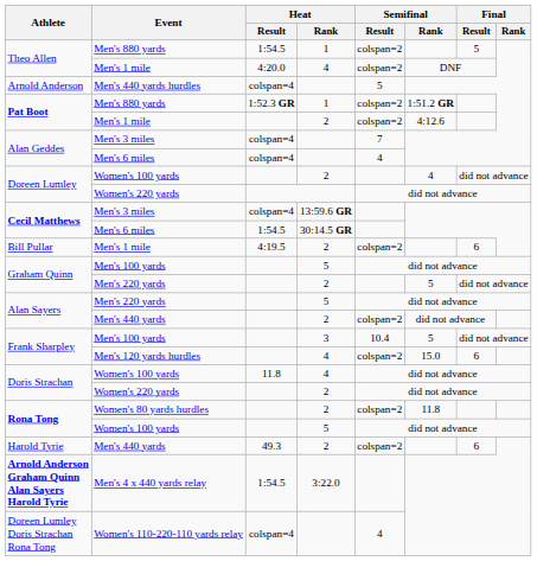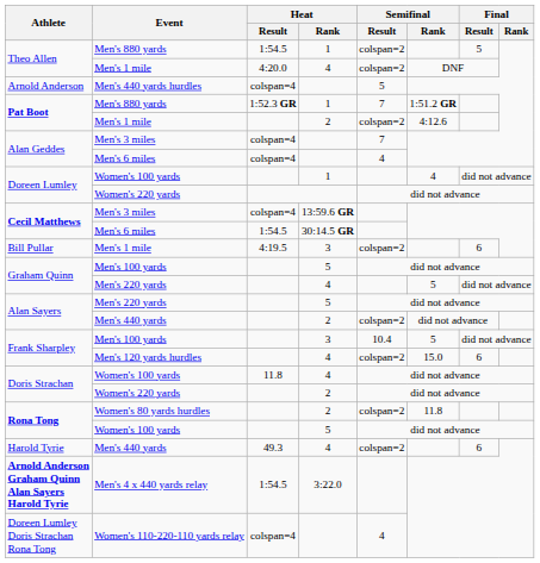Pat Boot / Men's 880 yards | Semifinal / Result: colspan=2 -> 7
Doreen Lumley / Women's 100 yards | Heat / Rank: 2 -> 1
Bill Pullar | Heat / Rank: 2 -> 3
Graham Quinn / Men's 220 yards | Heat / Rank: 2 -> 4
Harold Tyrie | Heat / Rank: 2 -> 4
